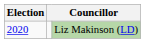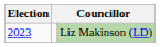Liz Makinson (LD) | Election: 2020 -> 2023
